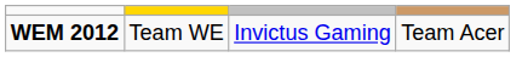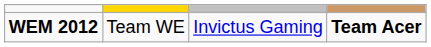WEM 2012 | column 4: normal -> bold
